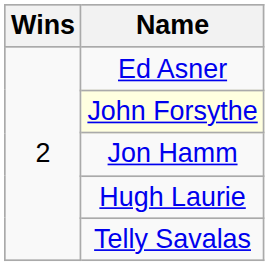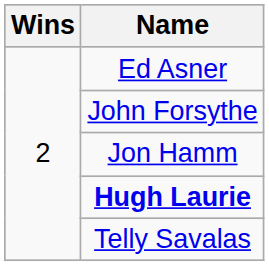John Forsythe | Name: lightyellow background -> no background
Hugh Laurie | Name: normal -> bold
